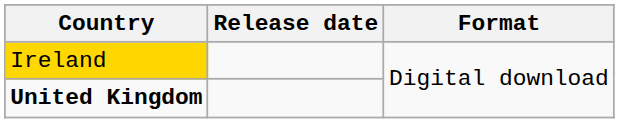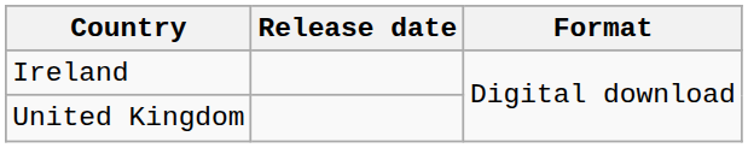Ireland | Country: gold background -> no background
United Kingdom | Country: bold -> normal
